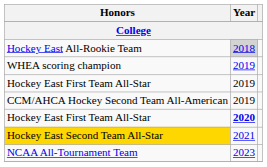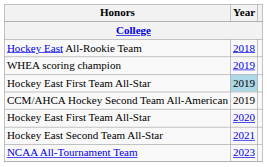Hockey East All-Rookie Team | Year: lightgrey background -> no background
Hockey East First Team All-Star / 2019 | Year: no background -> lightblue background
Hockey East First Team All-Star / 2020 | Year: bold -> normal
Hockey East Second Team All-Star | Honors: gold background -> no background
